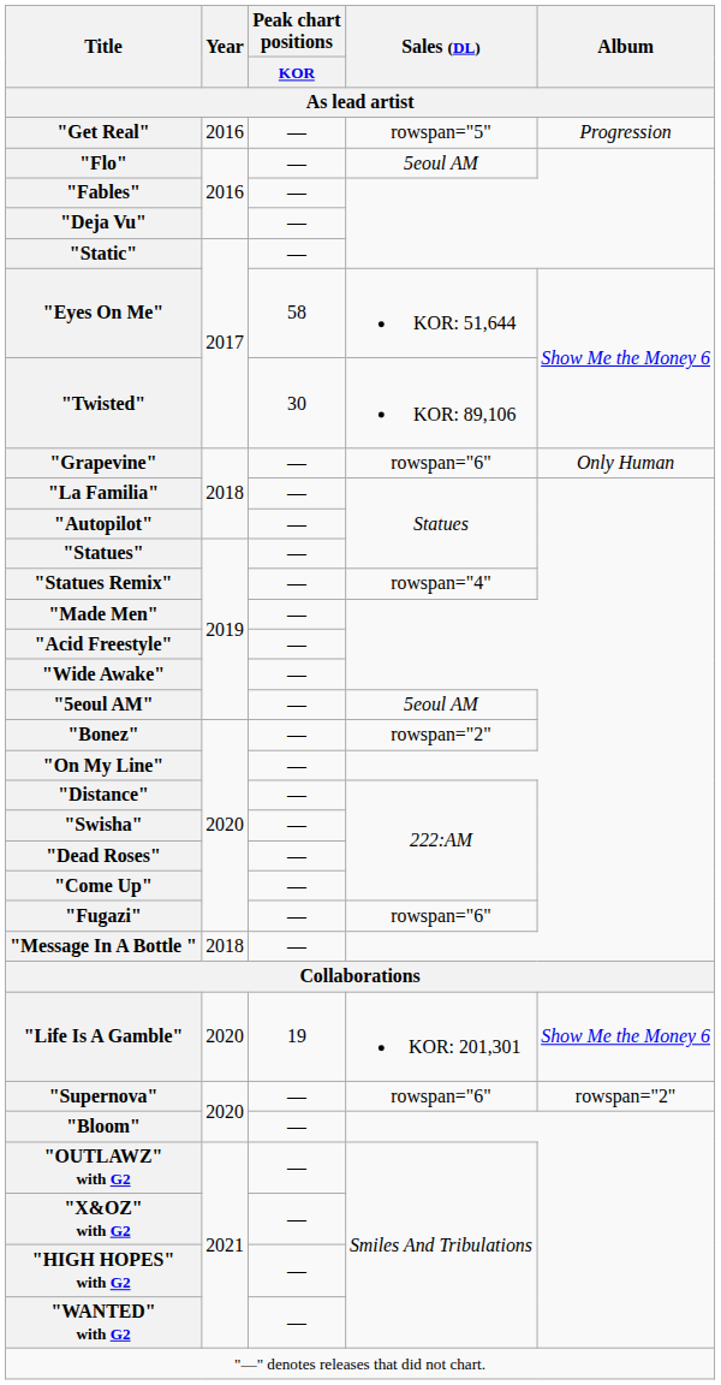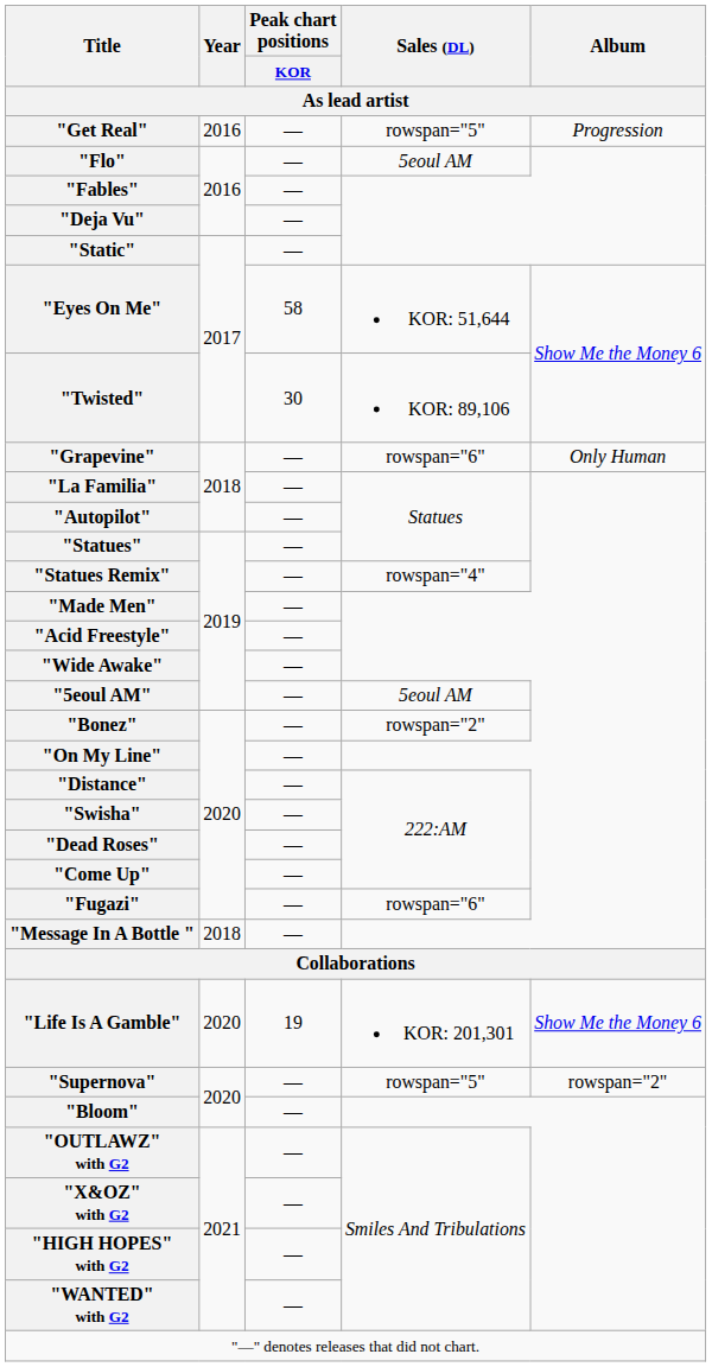"Supernova" | Sales (DL): rowspan="6" -> rowspan="5"
